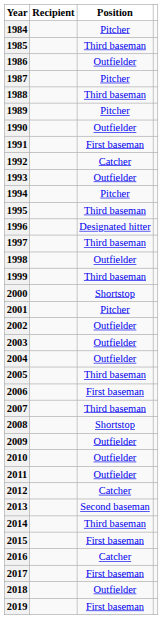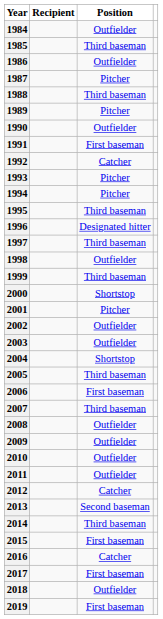1984 | Position: Pitcher -> Outfielder
1993 | Position: Outfielder -> Pitcher
2004 | Position: Outfielder -> Shortstop
2008 | Position: Shortstop -> Outfielder
